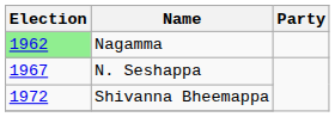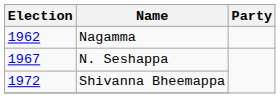Nagamma | Election: lightgreen background -> no background
